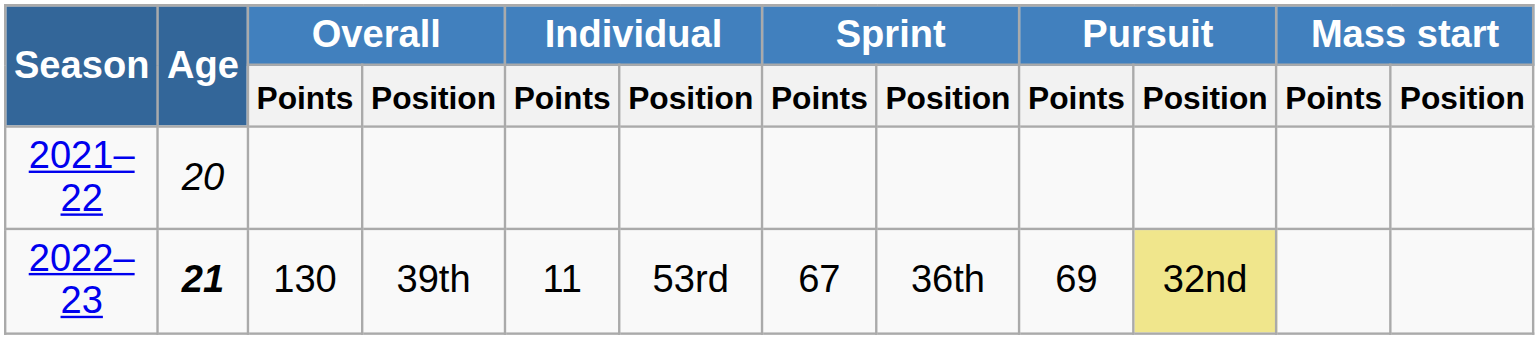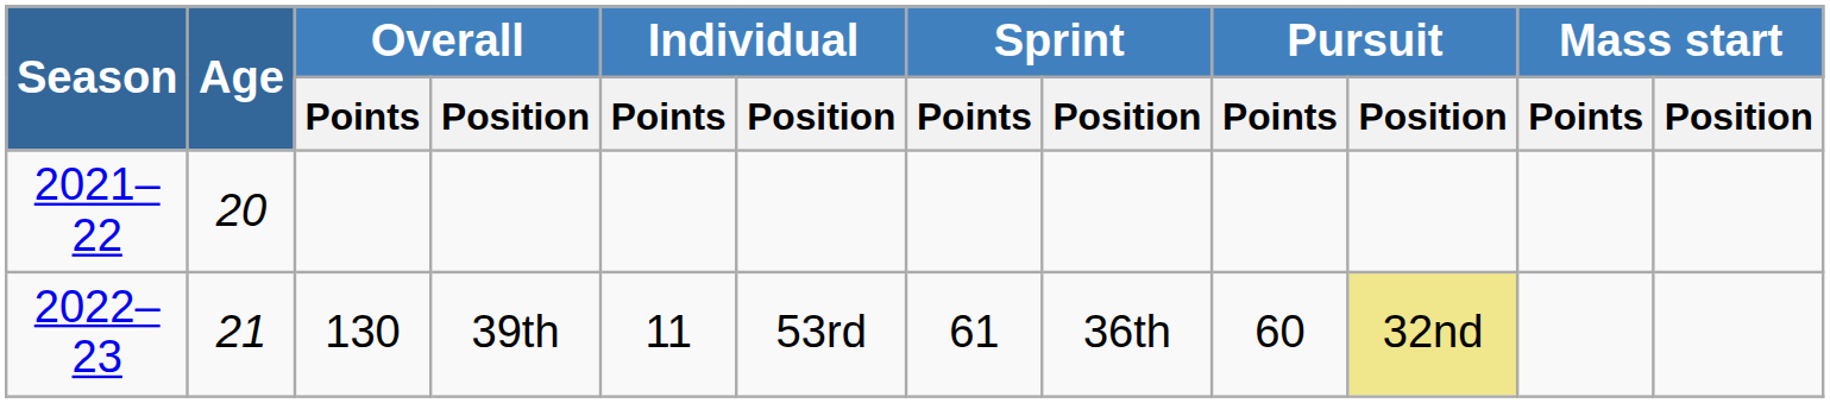39th | Age: bold -> normal
39th | Sprint / Points: 67 -> 61
39th | Pursuit / Points: 69 -> 60
